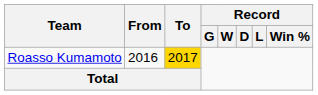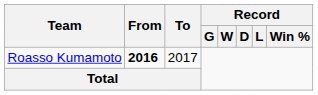Roasso Kumamoto | From: normal -> bold
Roasso Kumamoto | To: gold background -> no background
